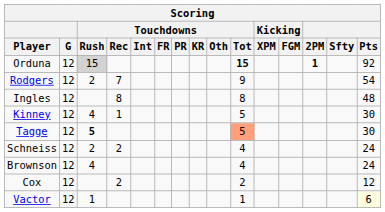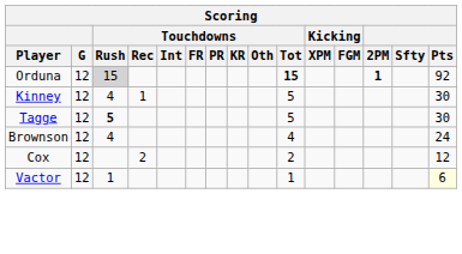- row: Rodgers | 12 | 2 | 7 | 9 | 54
- row: Ingles | 12 | 8 | 8 | 48
Tagge | Touchdowns / Tot: lightsalmon background -> no background
- row: Schneiss | 12 | 2 | 2 | 4 | 24
